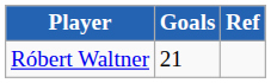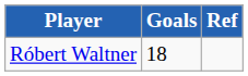Róbert Waltner | Goals: 21 -> 18
